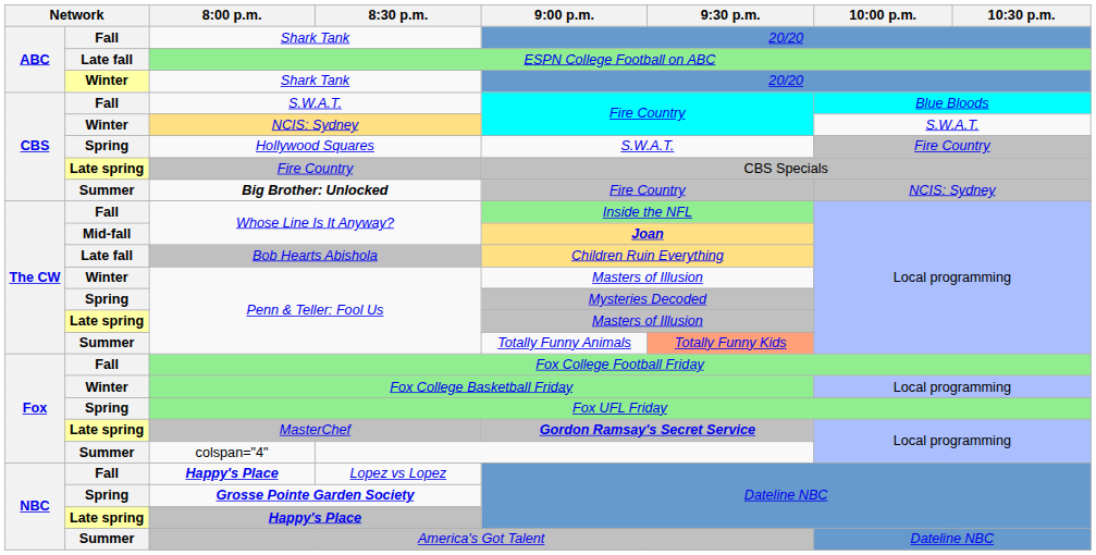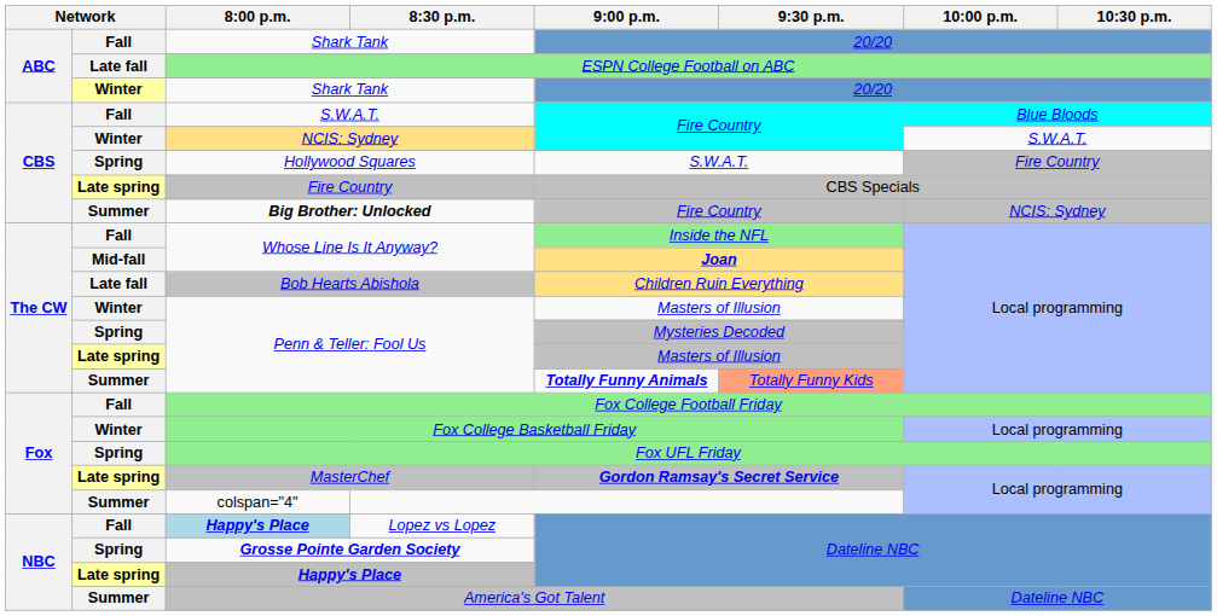Summer / Penn & Teller: Fool Us | 9:00 p.m.: normal -> bold
Lopez vs Lopez | 8:00 p.m.: no background -> lightblue background
